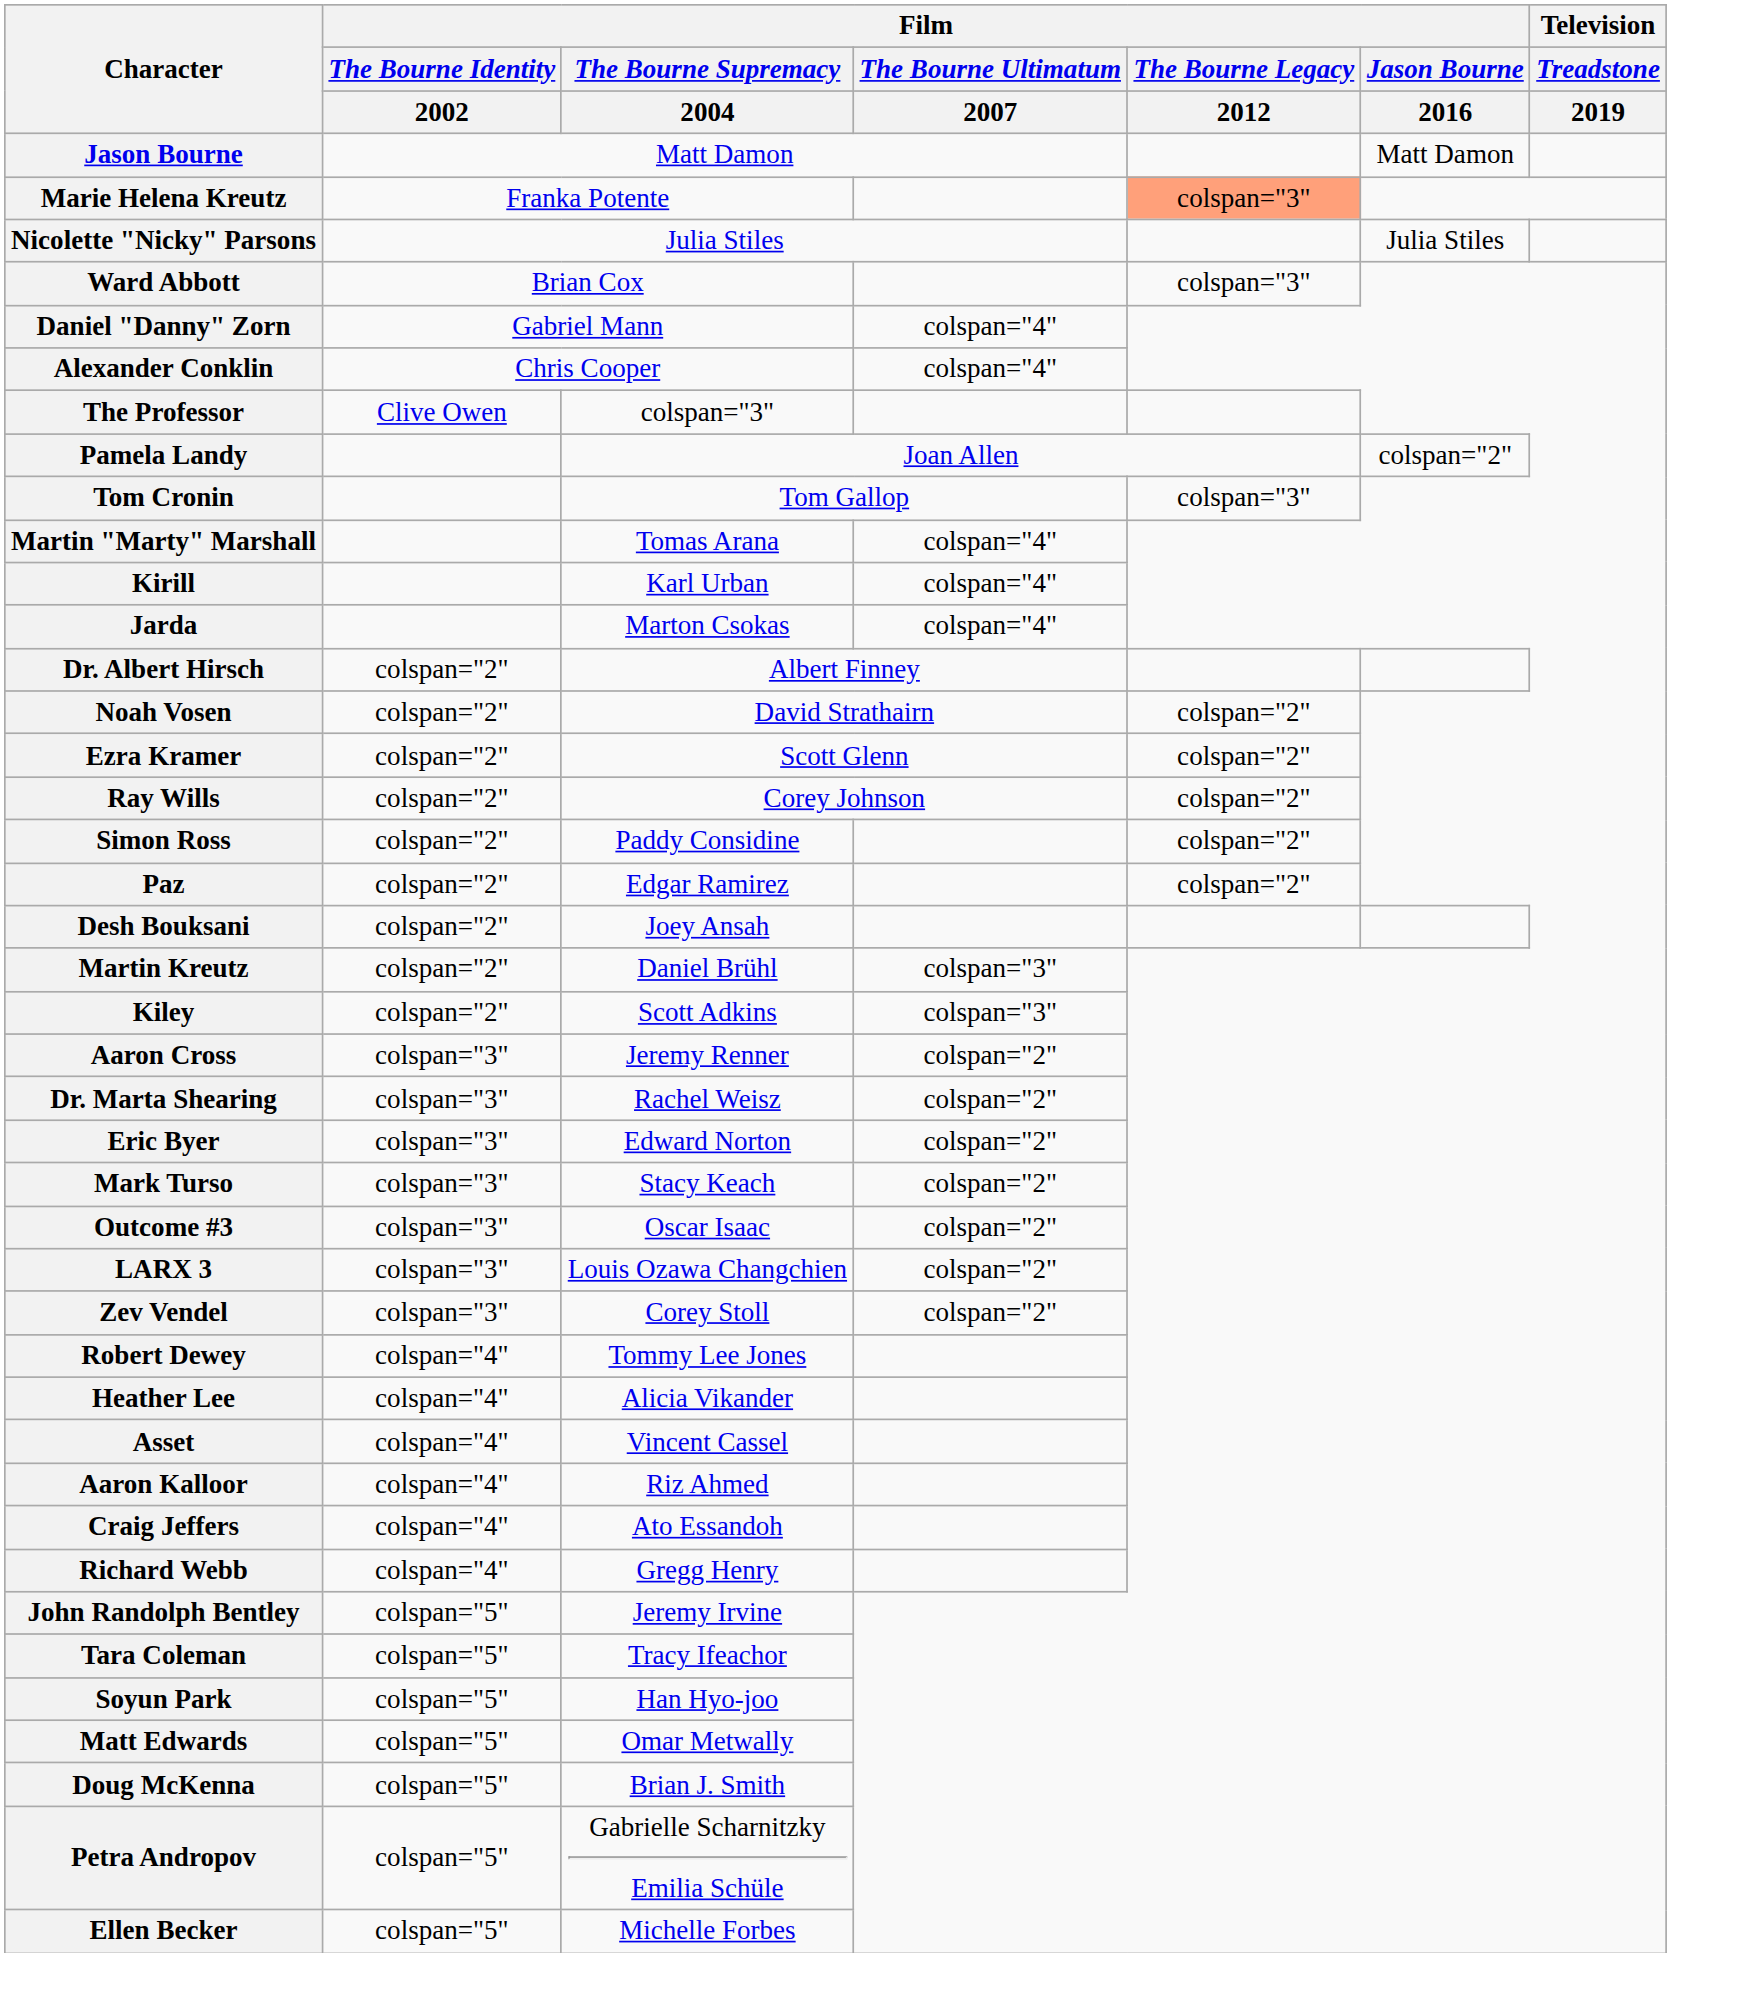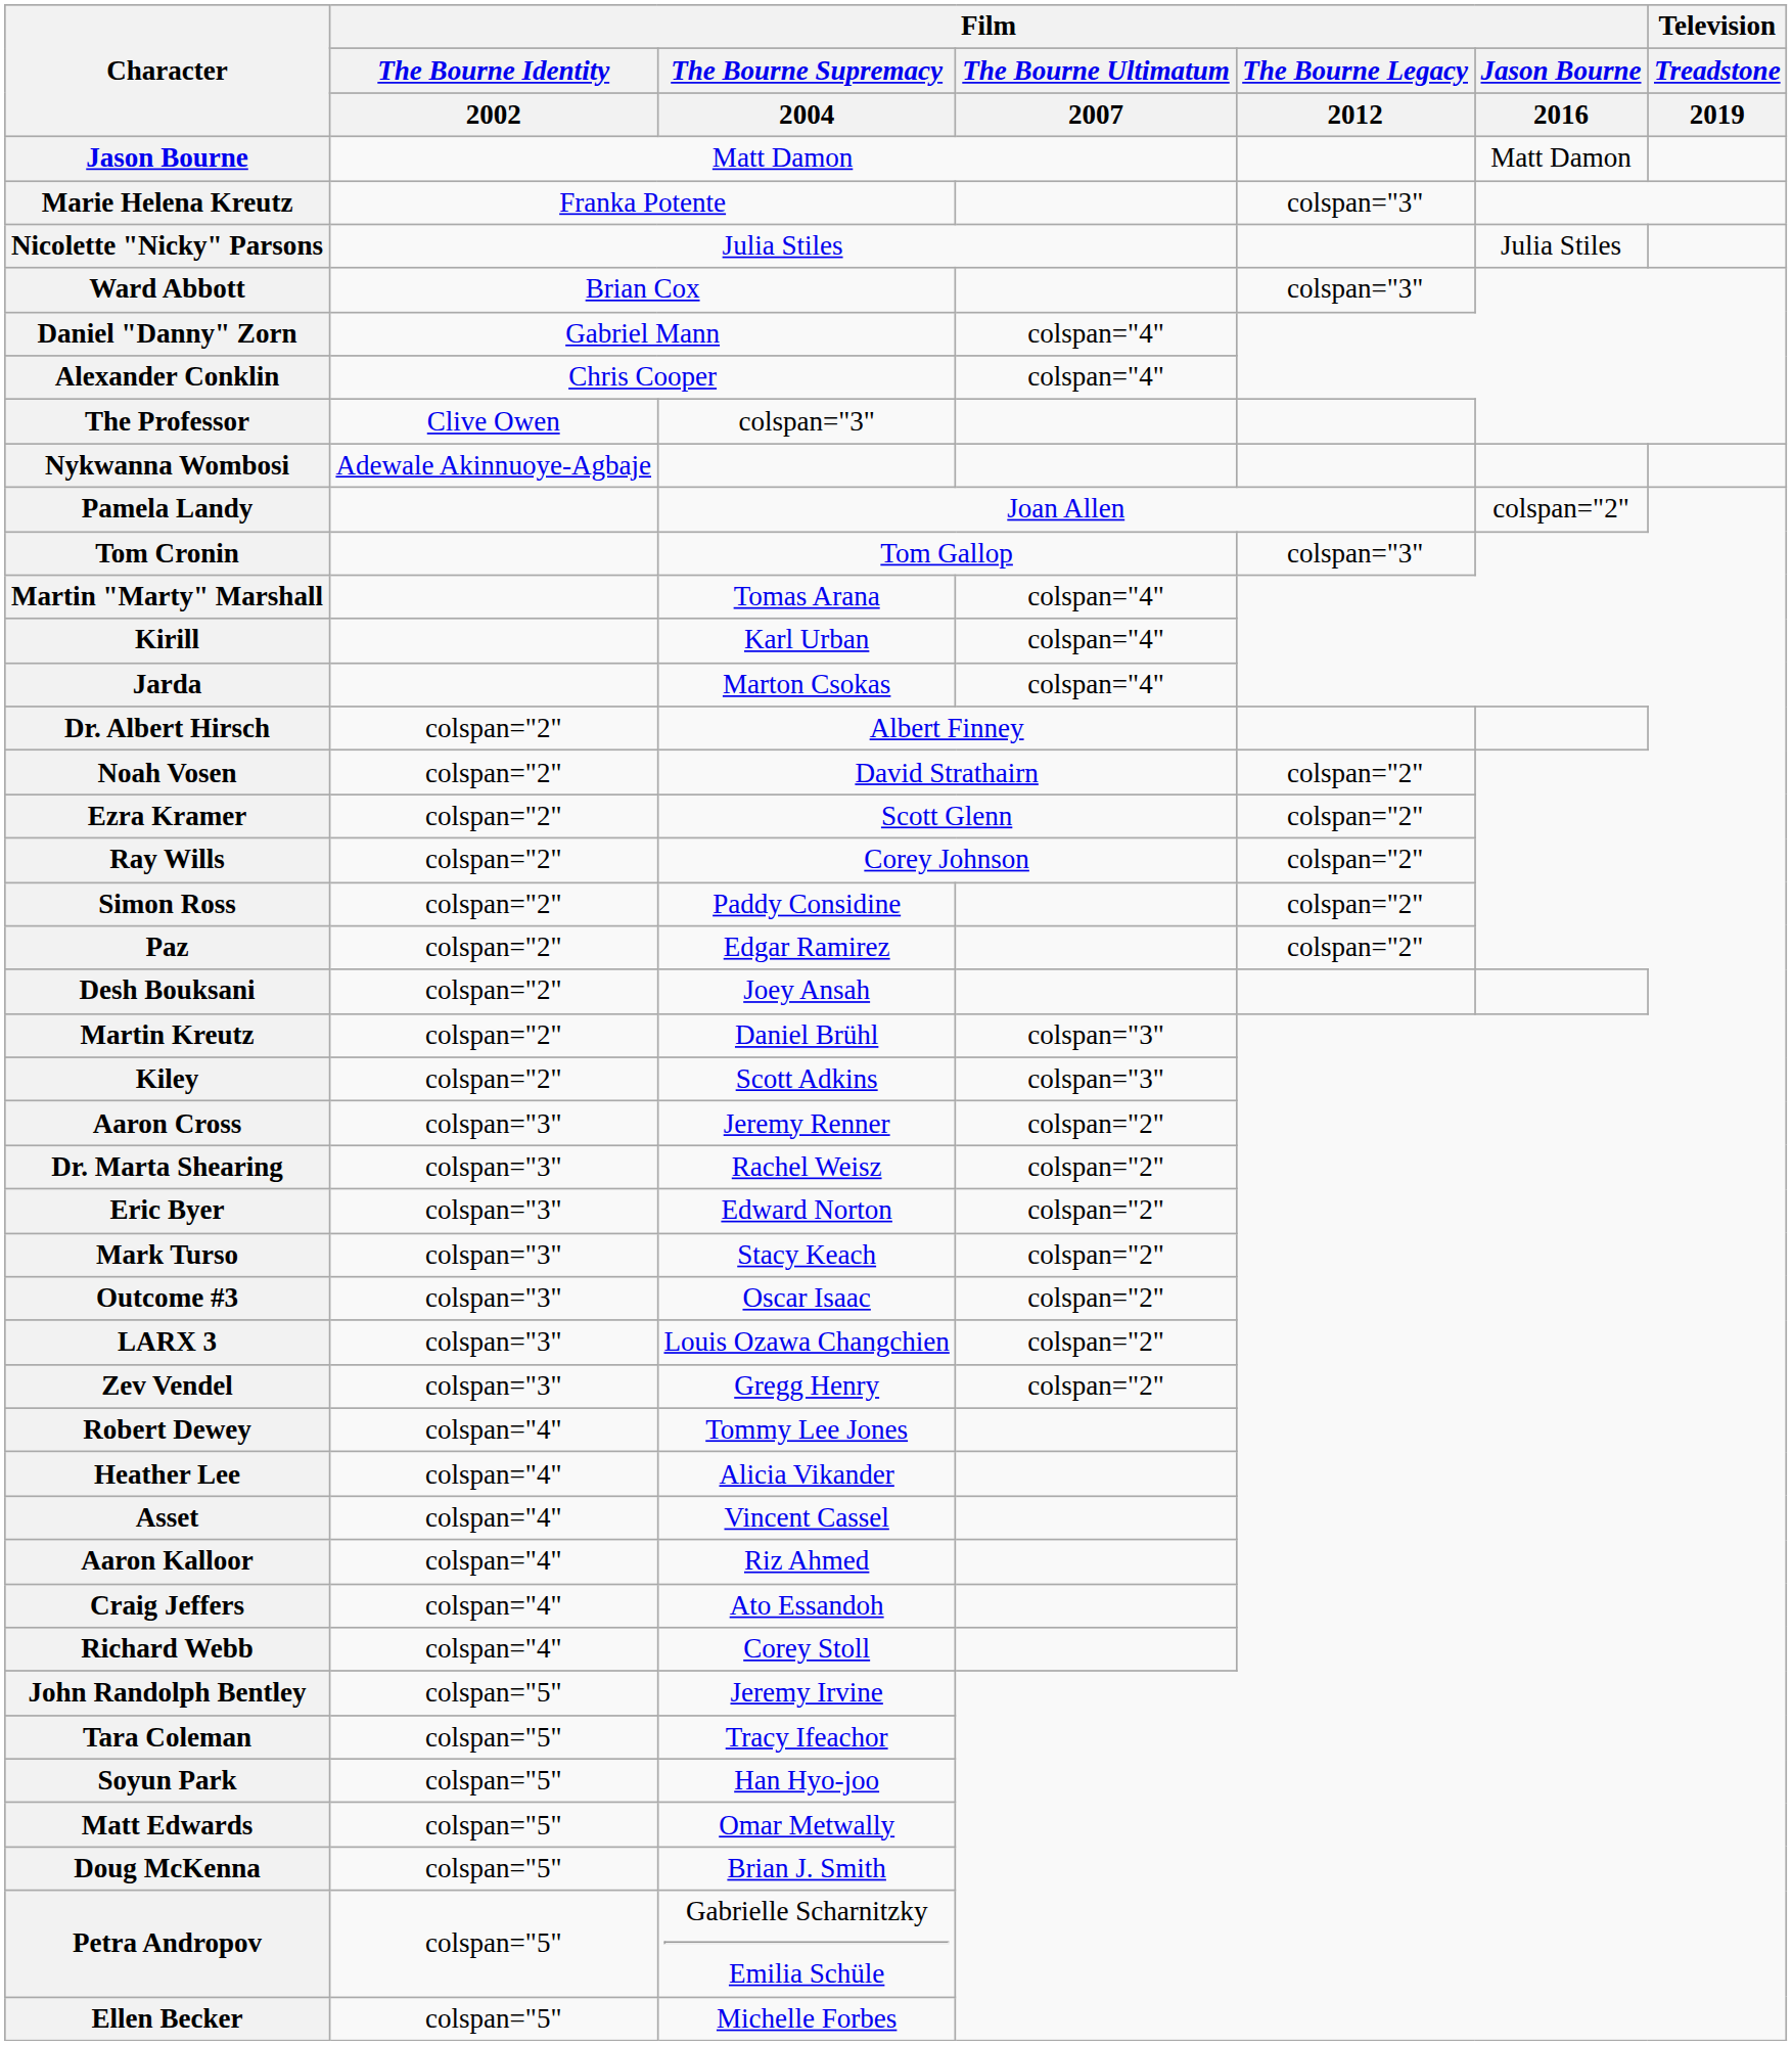Marie Helena Kreutz | Film / The Bourne Legacy / 2012: lightsalmon background -> no background
+ row: Nykwanna Wombosi | Adewale Akinnuoye-Agbaje
Zev Vendel | Film / The Bourne Supremacy / 2004: Corey Stoll -> Gregg Henry
Richard Webb | Film / The Bourne Supremacy / 2004: Gregg Henry -> Corey Stoll
